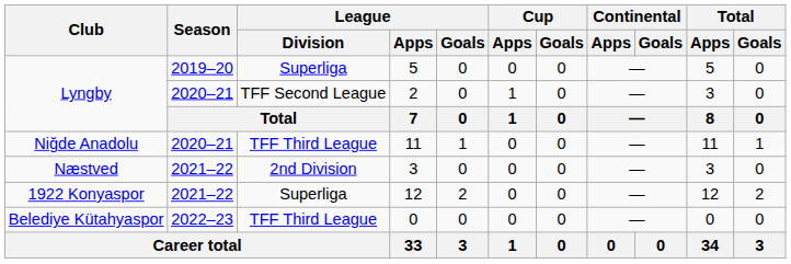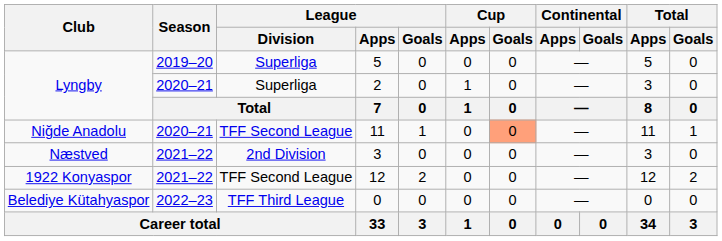row 4 | League / Division: TFF Second League -> Superliga
row 6 | League / Division: TFF Third League -> TFF Second League
row 6 | Cup / Goals: no background -> lightsalmon background
row 8 | League / Division: Superliga -> TFF Second League
